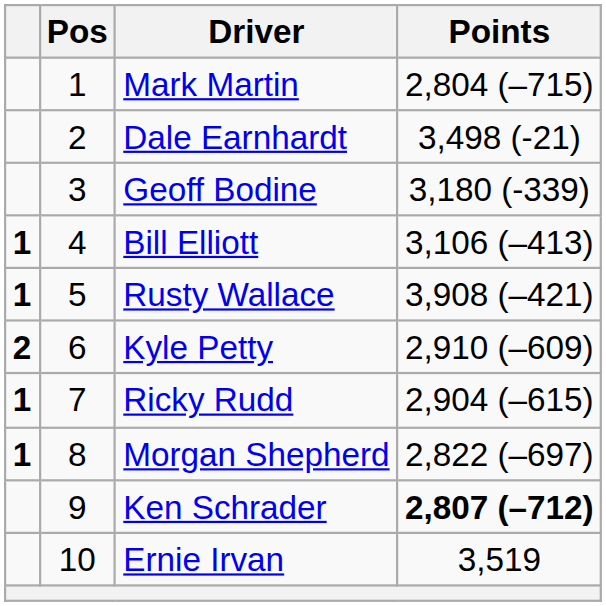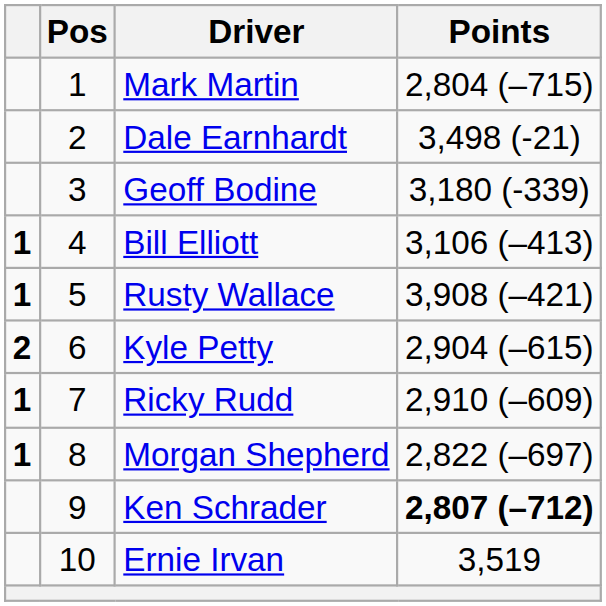Kyle Petty | Points: 2,910 (–609) -> 2,904 (–615)
Ricky Rudd | Points: 2,904 (–615) -> 2,910 (–609)
